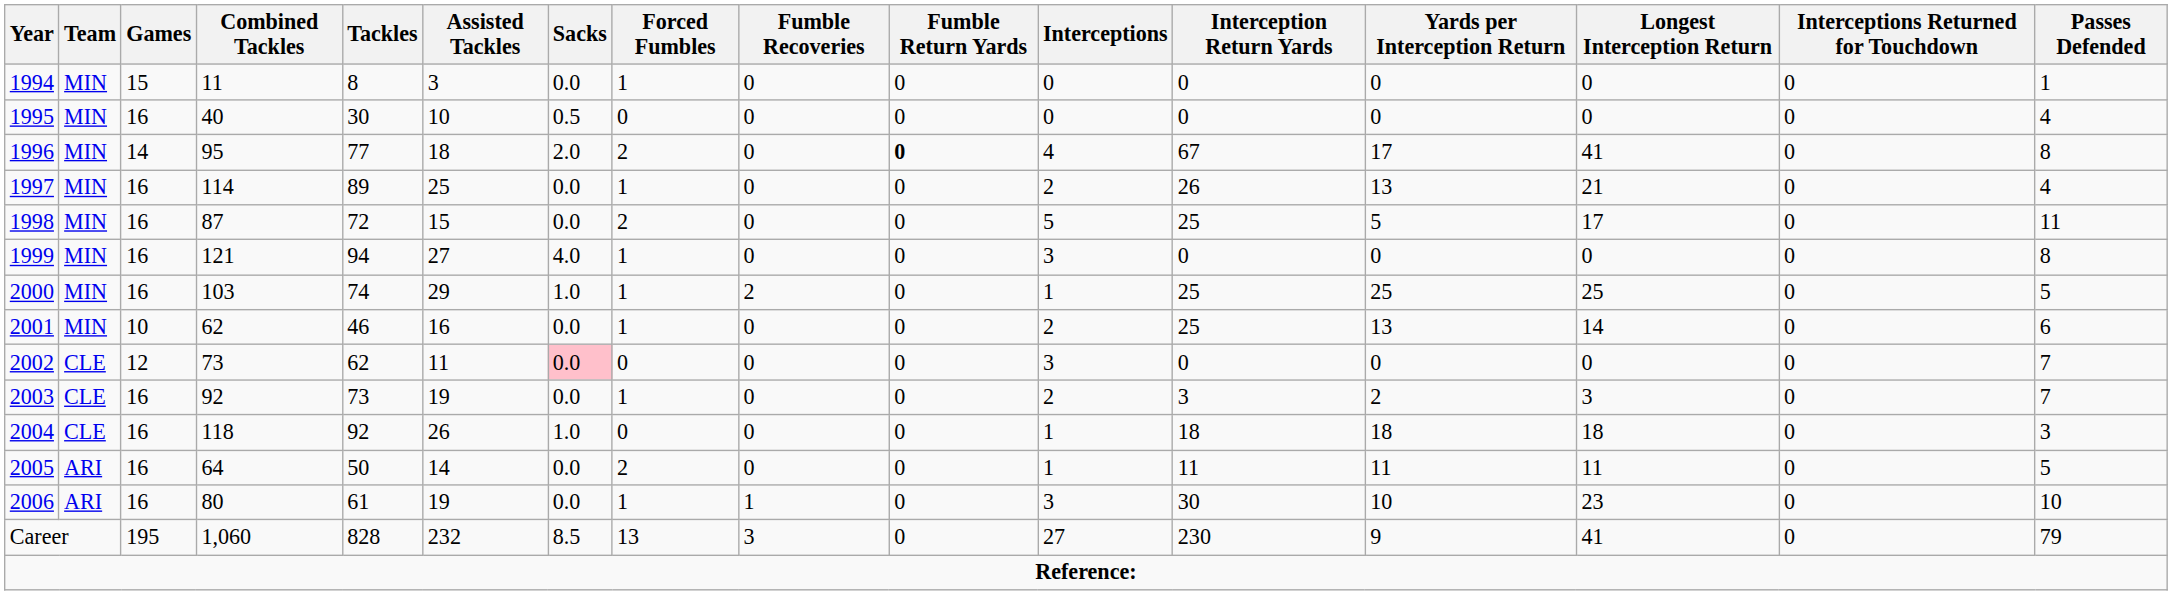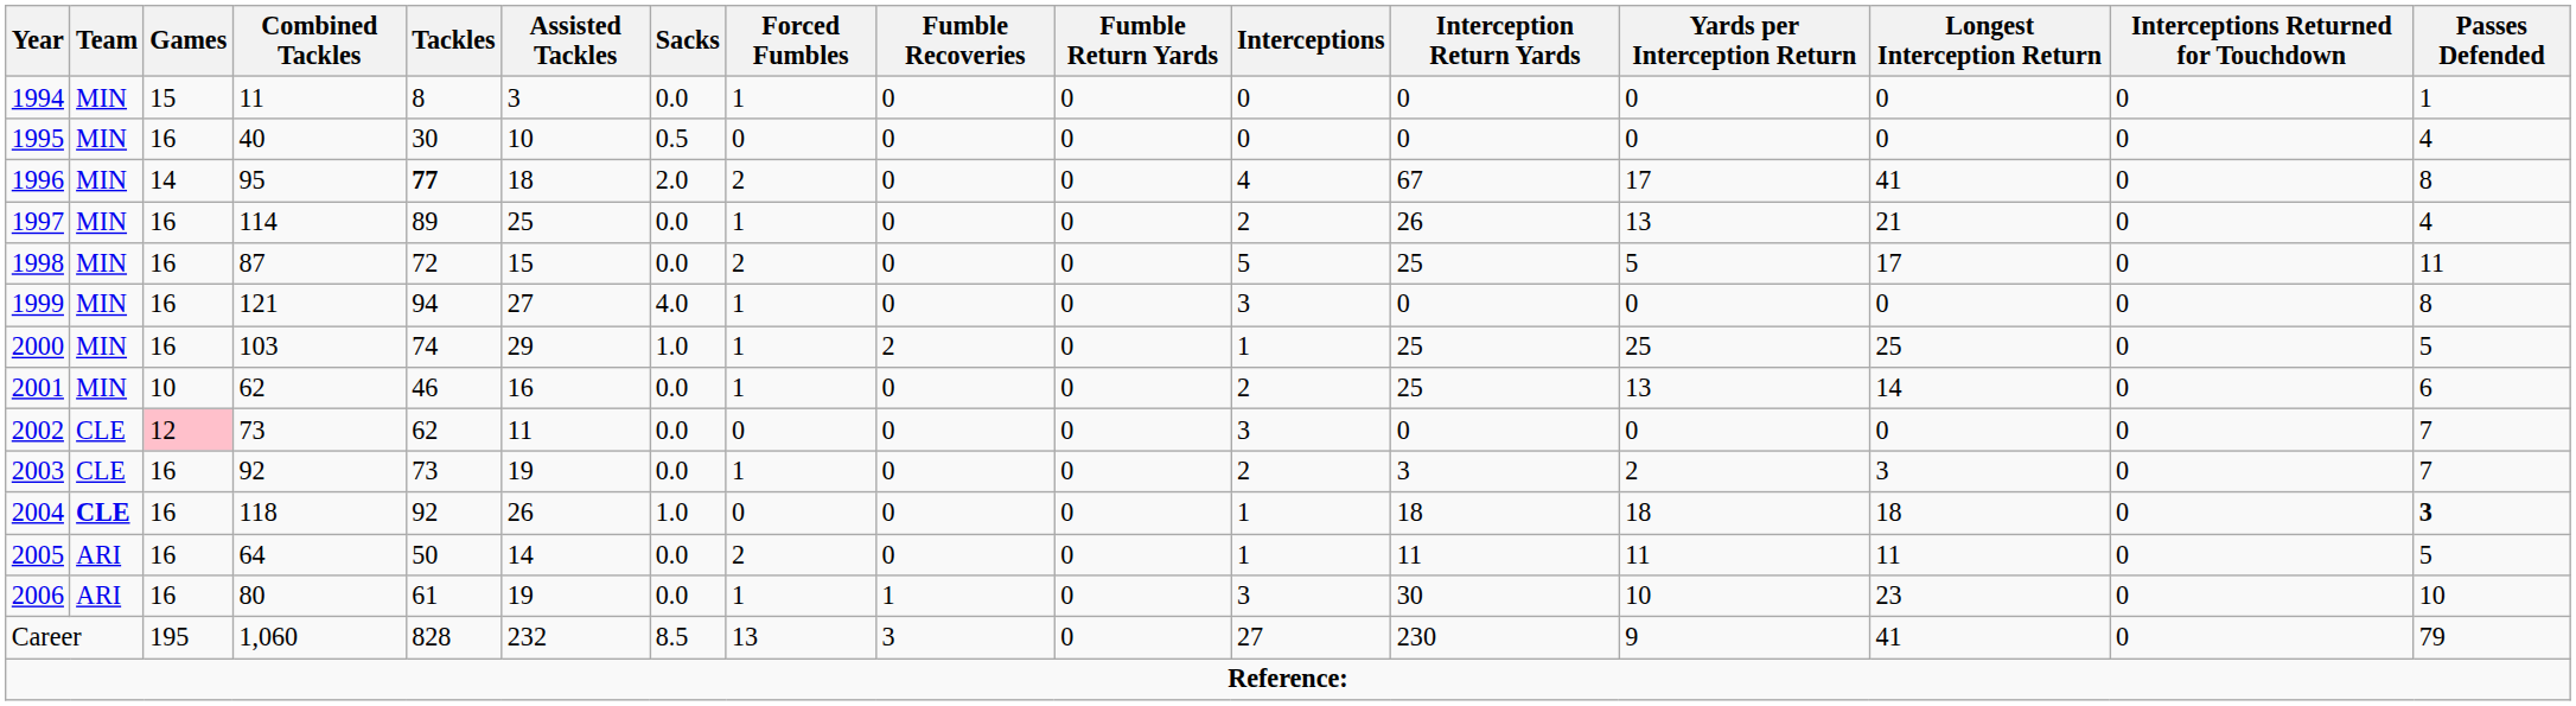1996 | Tackles: normal -> bold
1996 | Fumble Return Yards: bold -> normal
2002 | Games: no background -> pink background
2002 | Sacks: pink background -> no background
2004 | Team: normal -> bold
2004 | Passes Defended: normal -> bold
